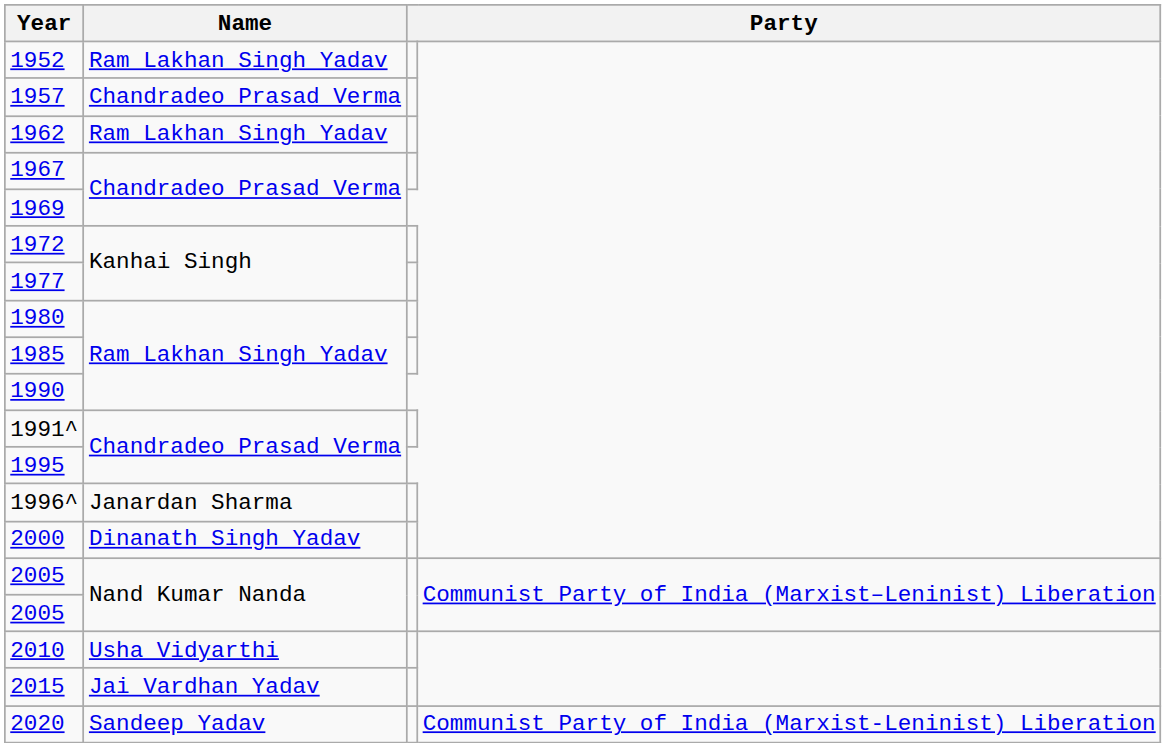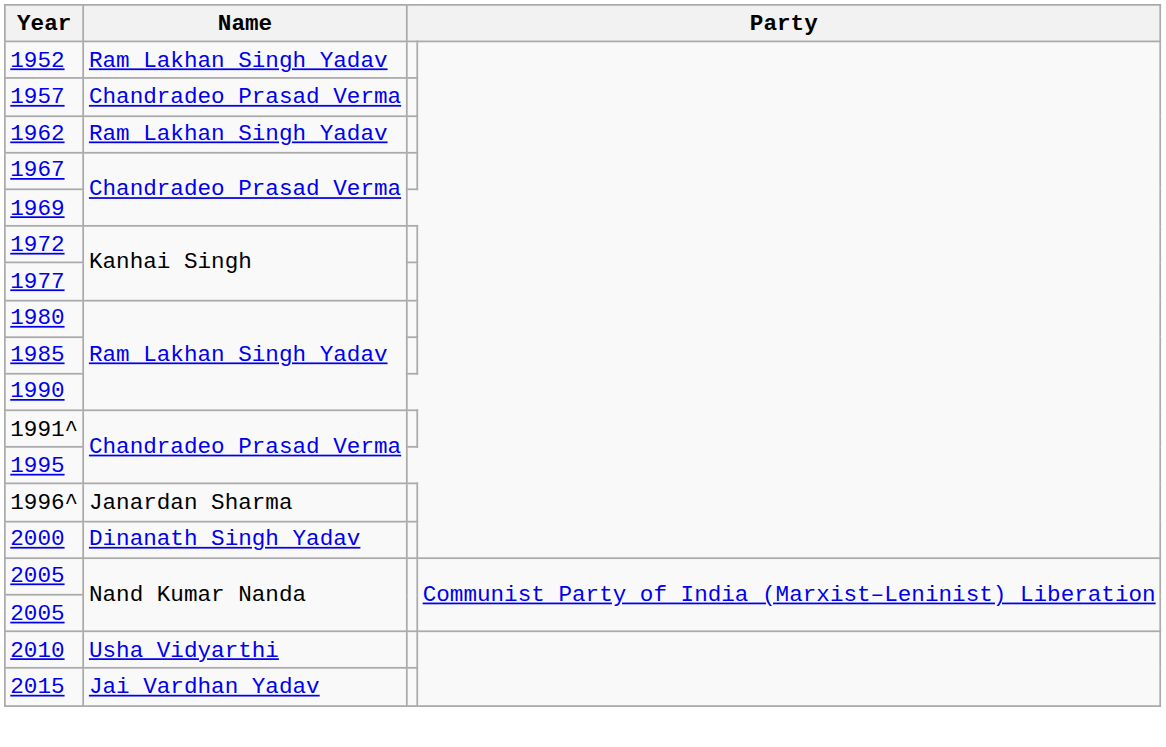- row: 2020 | Sandeep Yadav | Communist Party of India (Marxist-Leninist) Liberation
